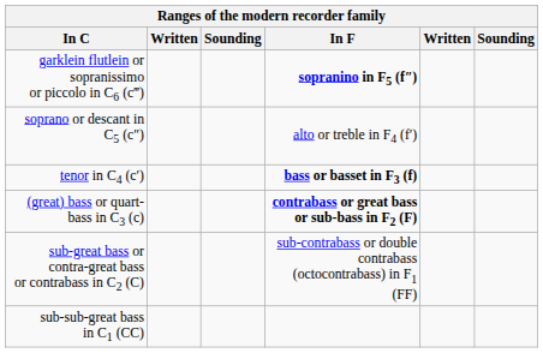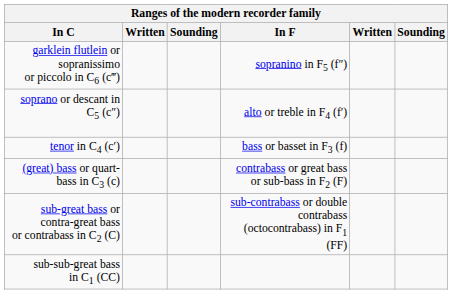garklein flutlein or sopranissimo or piccolo in C6 (c‴) | In F: bold -> normal
tenor in C4 (c′) | In F: bold -> normal
(great) bass or quart-bass in C3 (c) | In F: bold -> normal
